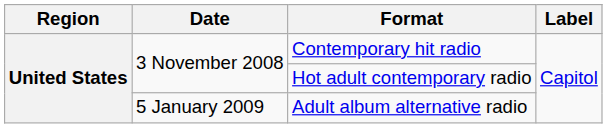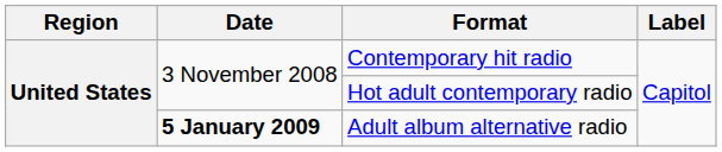Adult album alternative radio | Date: normal -> bold
